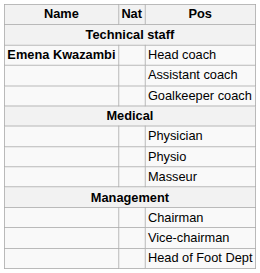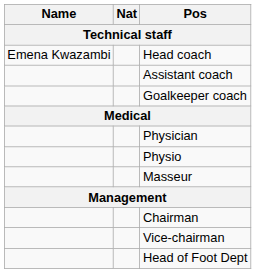Head coach | Name: bold -> normal
